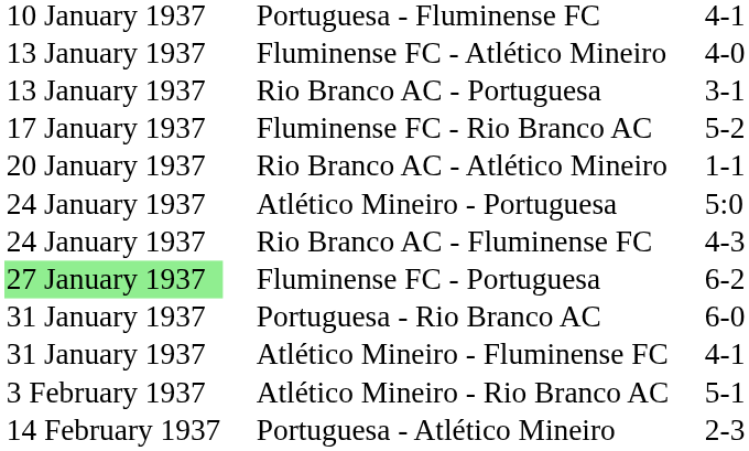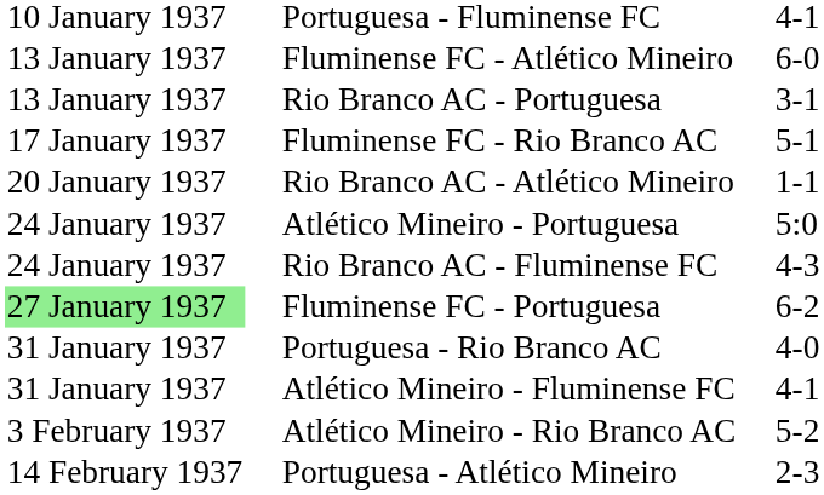Fluminense FC - Atlético Mineiro | column 3: 4-0 -> 6-0
Fluminense FC - Rio Branco AC | column 3: 5-2 -> 5-1
Portuguesa - Rio Branco AC | column 3: 6-0 -> 4-0
Atlético Mineiro - Rio Branco AC | column 3: 5-1 -> 5-2
